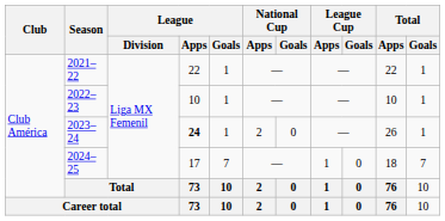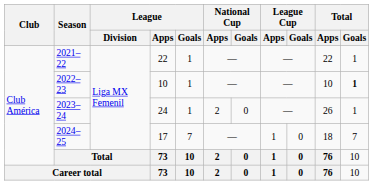2022–23 | Total / Goals: normal -> bold
2023–24 | League / Apps: bold -> normal
